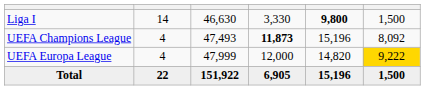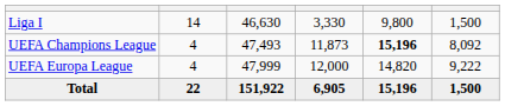Liga I | column 5: bold -> normal
UEFA Champions League | column 4: bold -> normal
UEFA Champions League | column 5: normal -> bold
UEFA Europa League | column 6: gold background -> no background
